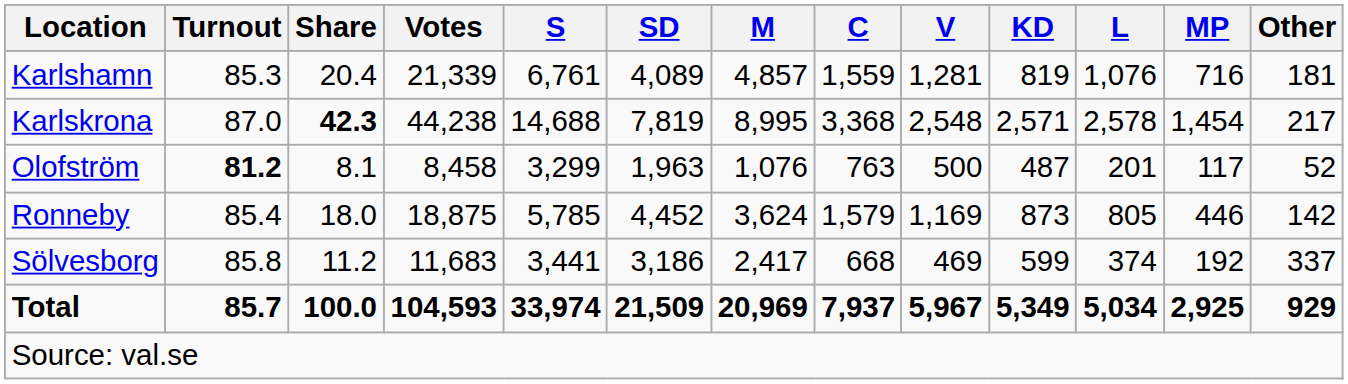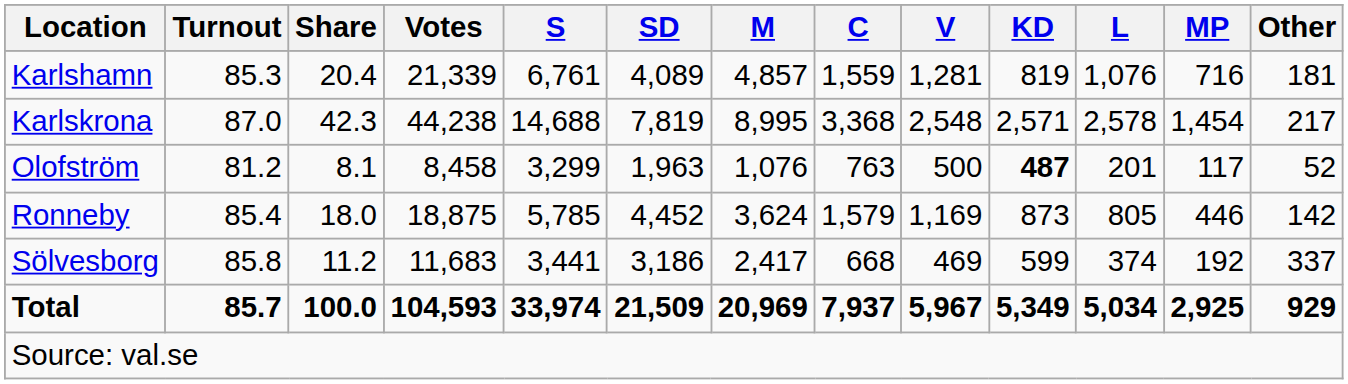Karlskrona | Share: bold -> normal
Olofström | Turnout: bold -> normal
Olofström | KD: normal -> bold
